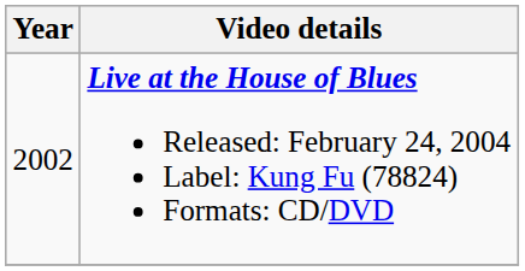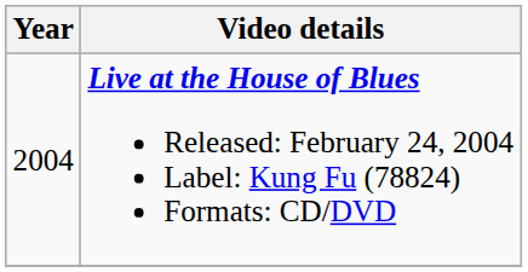row 2 | Year: 2002 -> 2004
